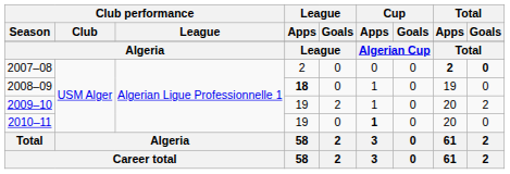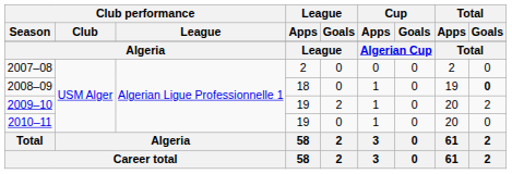2007–08 | Total / Apps: bold -> normal
2007–08 | Total / Goals: bold -> normal
2008–09 | League / Apps: bold -> normal
2008–09 | Total / Goals: normal -> bold
2010–11 | Cup / Apps: bold -> normal
